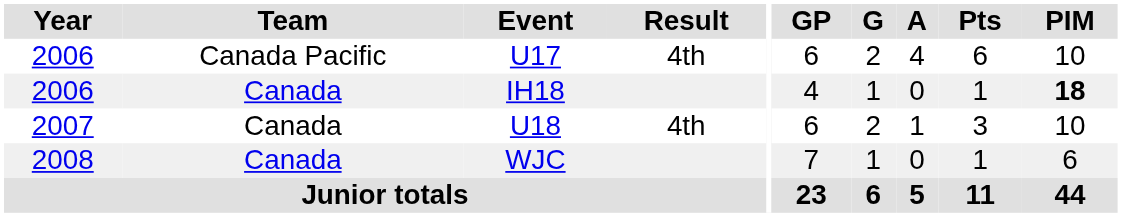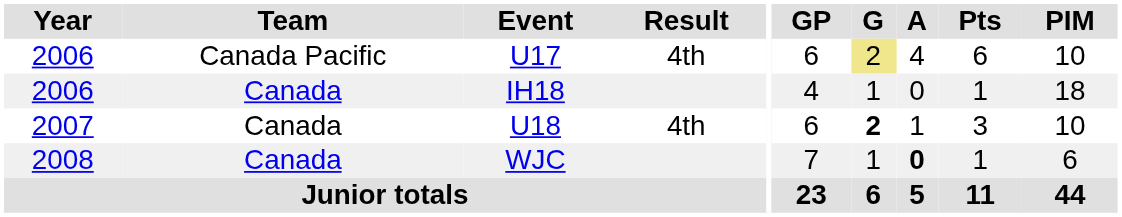U17 | G: no background -> khaki background
IH18 | PIM: bold -> normal
U18 | G: normal -> bold
WJC | A: normal -> bold
